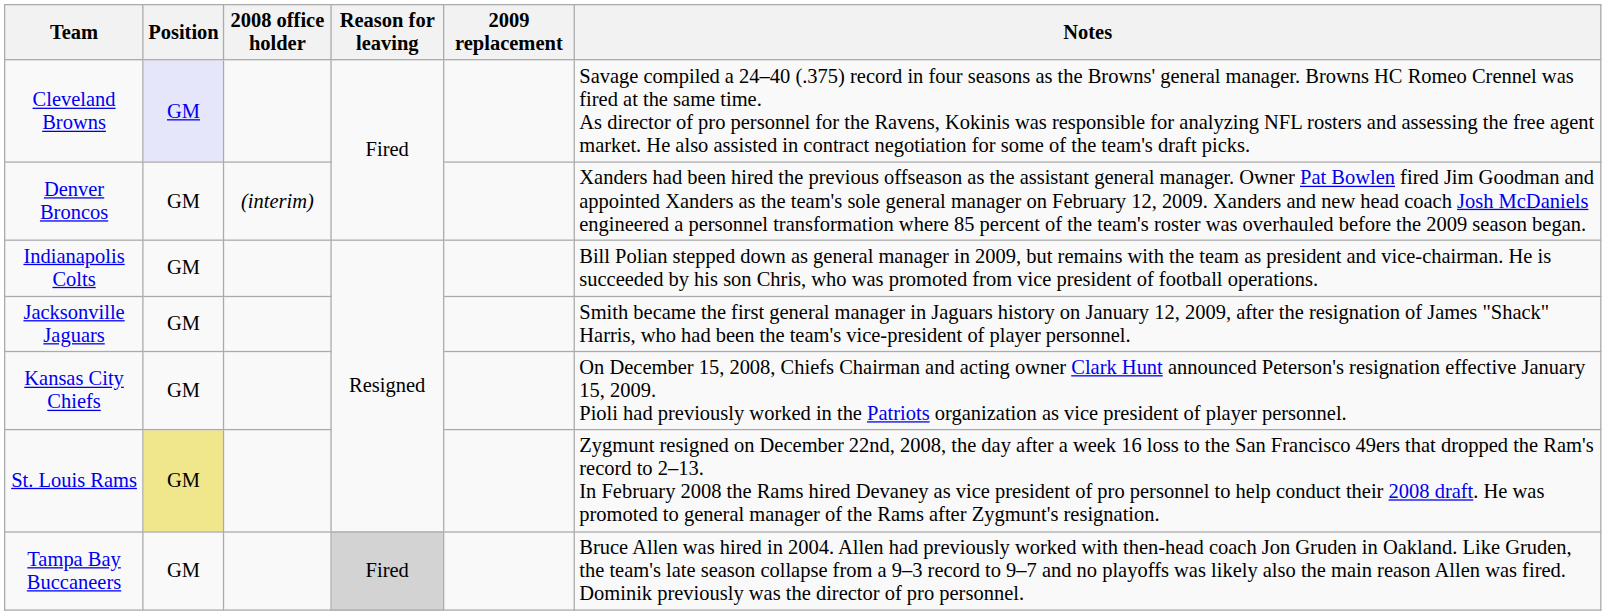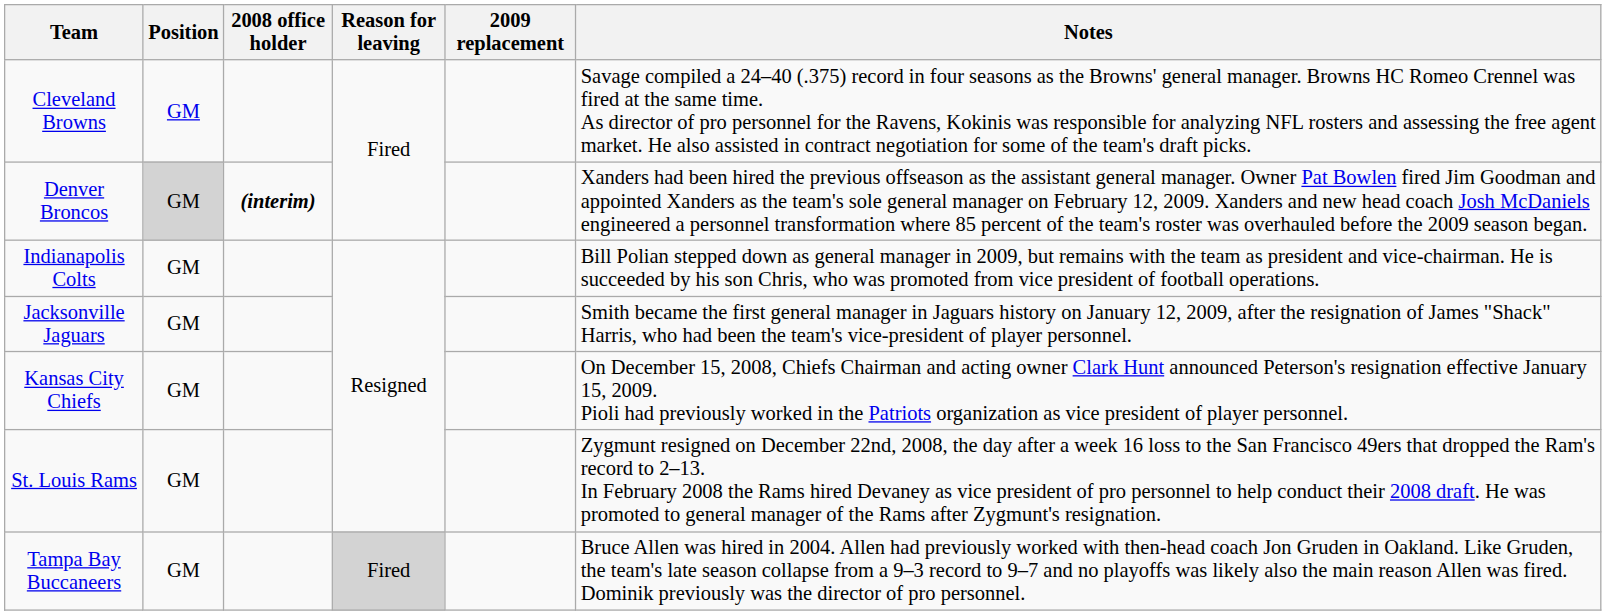Cleveland Browns | Position: lavender background -> no background
Denver Broncos | Position: no background -> lightgrey background
Denver Broncos | 2008 office holder: normal -> bold
St. Louis Rams | Position: khaki background -> no background
